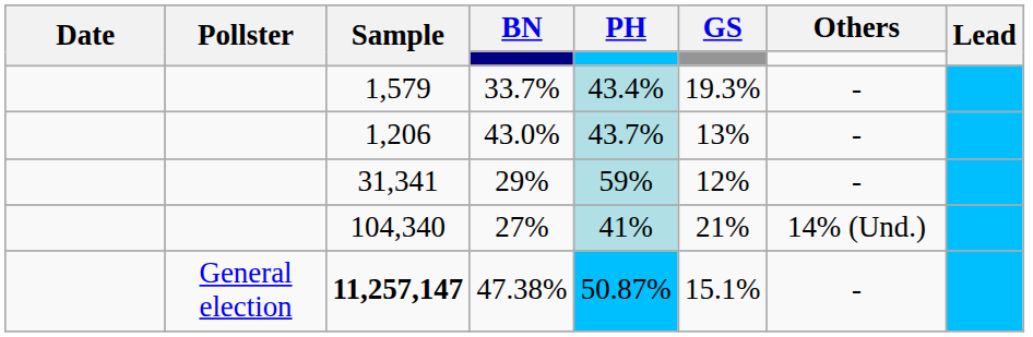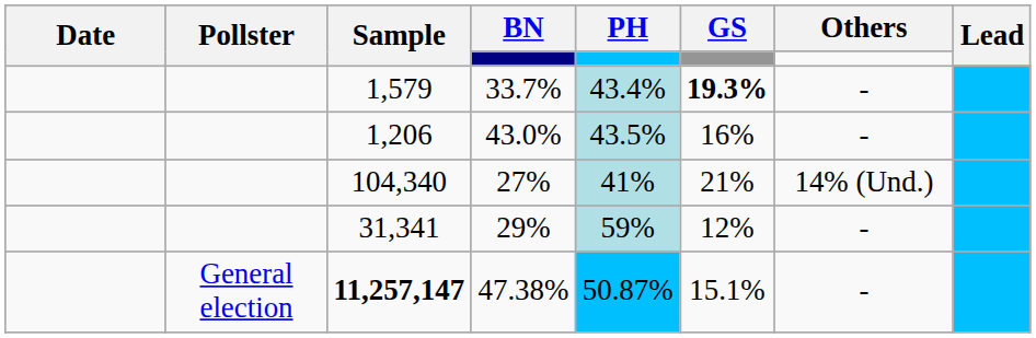1,579 | GS: normal -> bold
1,206 | PH: 43.7% -> 43.5%
1,206 | GS: 13% -> 16%
rows swapped: 104,340 <-> 31,341
